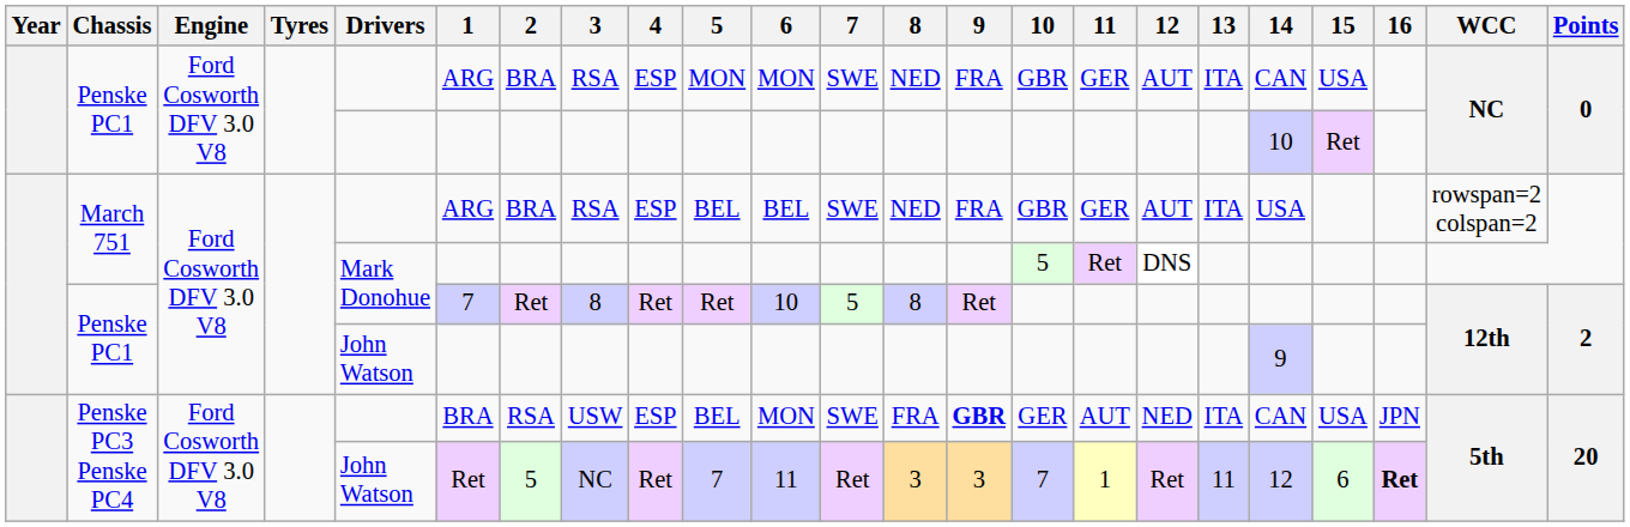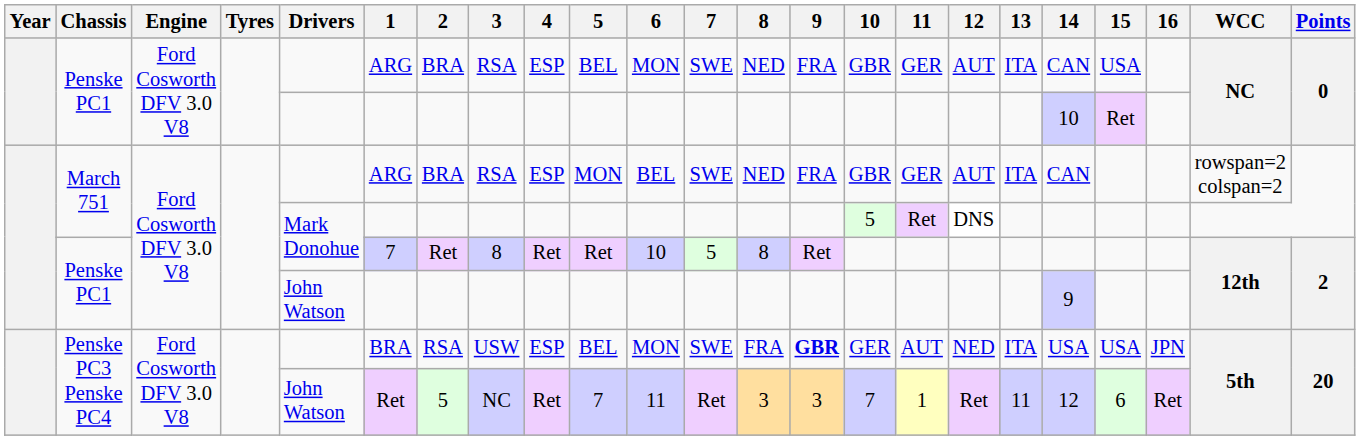row 2 | 5: MON -> BEL
row 4 | 5: BEL -> MON
row 4 | 14: USA -> CAN
row 8 | 14: CAN -> USA
row 9 | 16: bold -> normal
